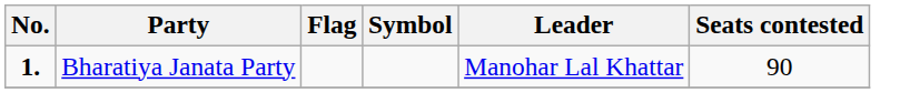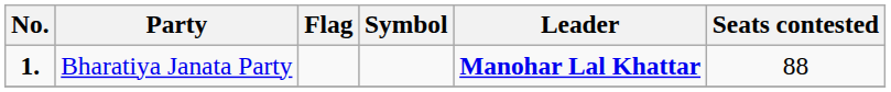Bharatiya Janata Party | Leader: normal -> bold
Bharatiya Janata Party | Seats contested: 90 -> 88
